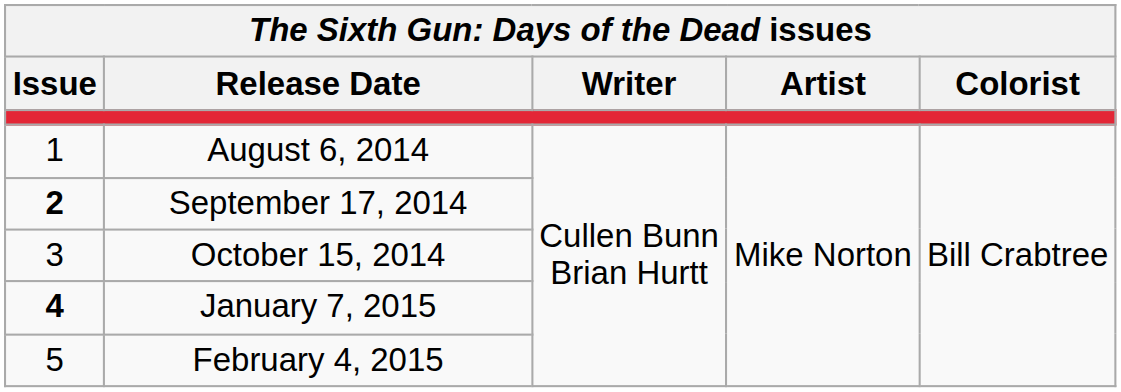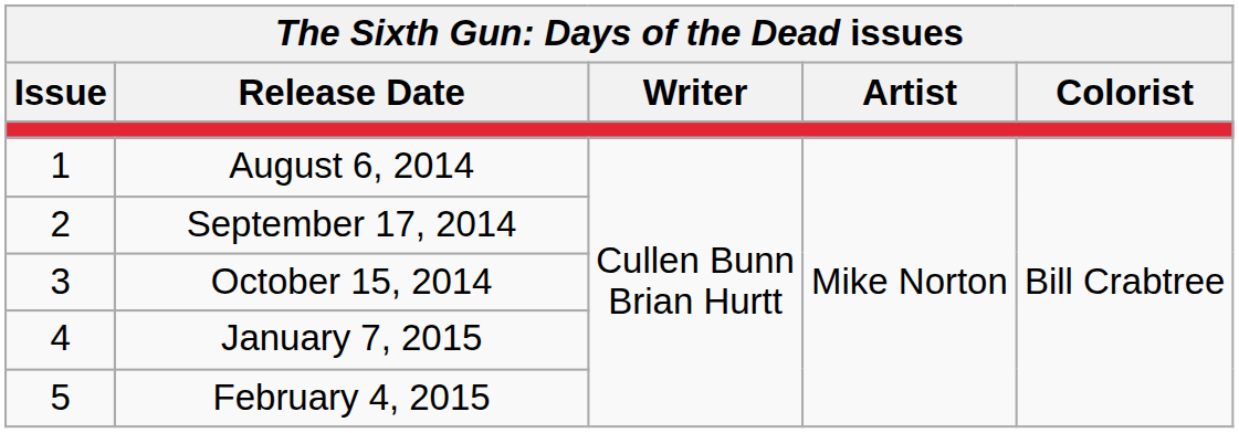September 17, 2014 | Issue: bold -> normal
January 7, 2015 | Issue: bold -> normal
